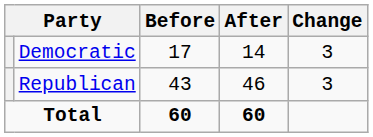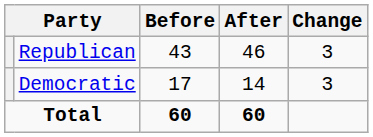rows swapped: Republican <-> Democratic
